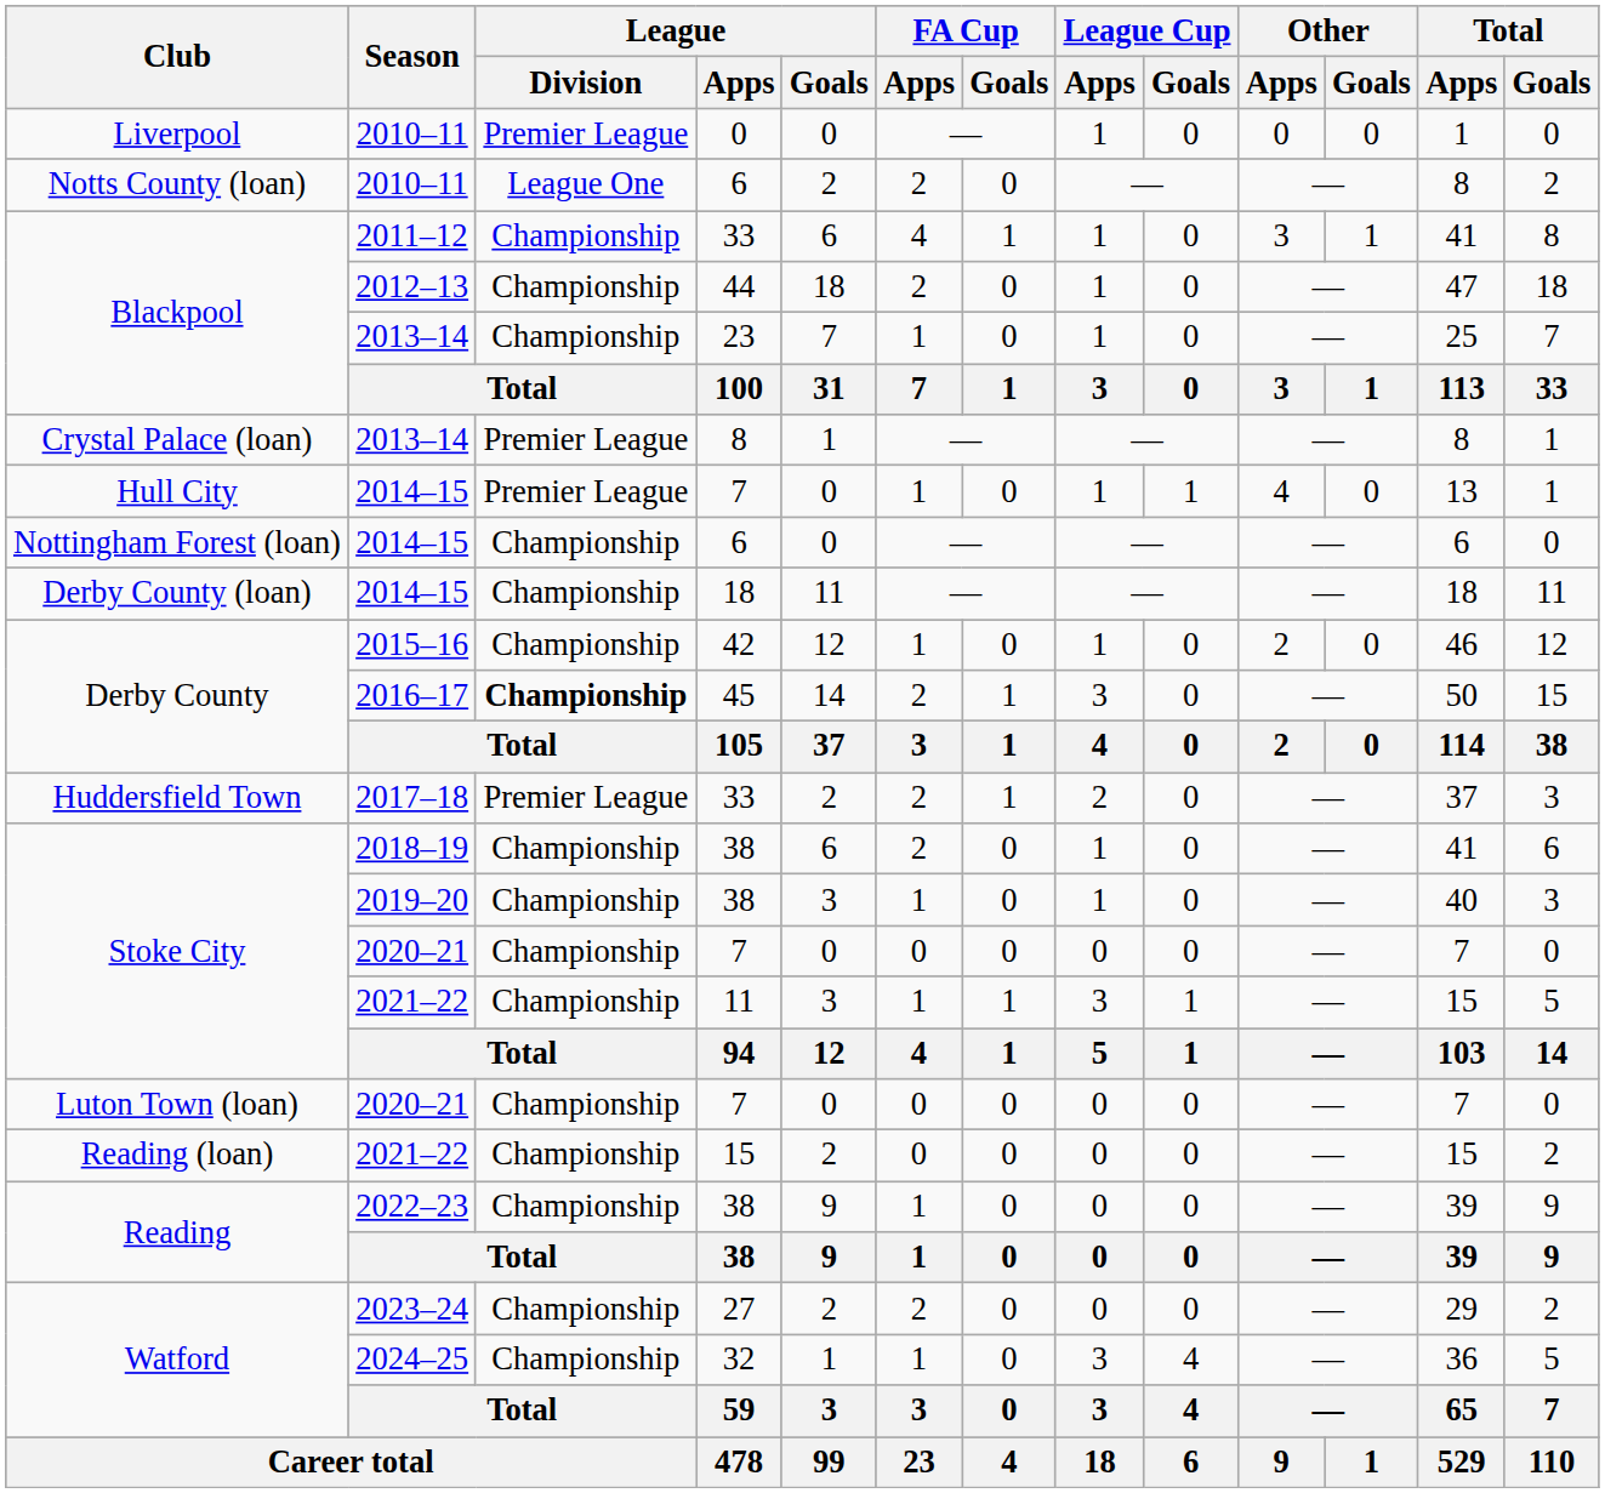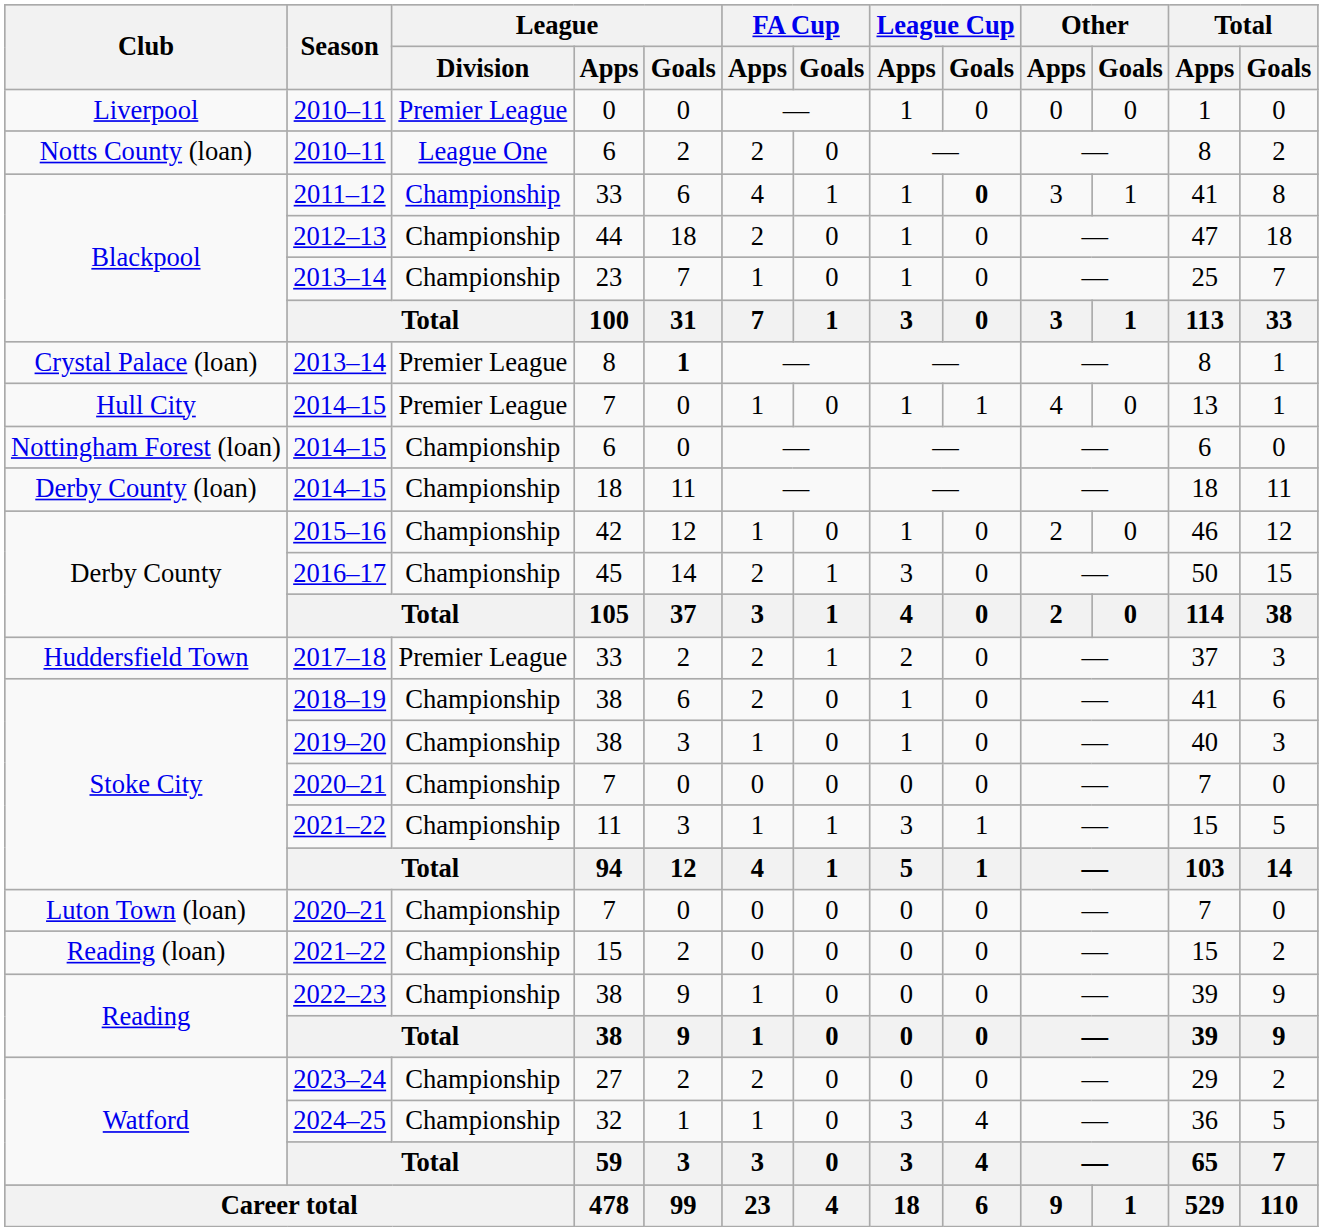2011–12 | League Cup / Goals: normal -> bold
Crystal Palace (loan) / 2013–14 | League / Goals: normal -> bold
2016–17 | League / Division: bold -> normal
